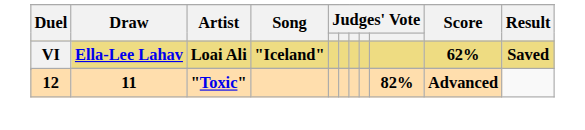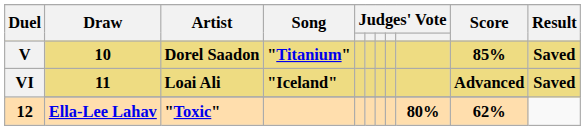+ row: V | 10 | Dorel Saadon | "Titanium" | 85% | Saved
Loai Ali | Draw: Ella-Lee Lahav -> 11
Loai Ali | Score: 62% -> Advanced
"Toxic" | Draw: 11 -> Ella-Lee Lahav
"Toxic" | column 9: 82% -> 80%
"Toxic" | Score: Advanced -> 62%
